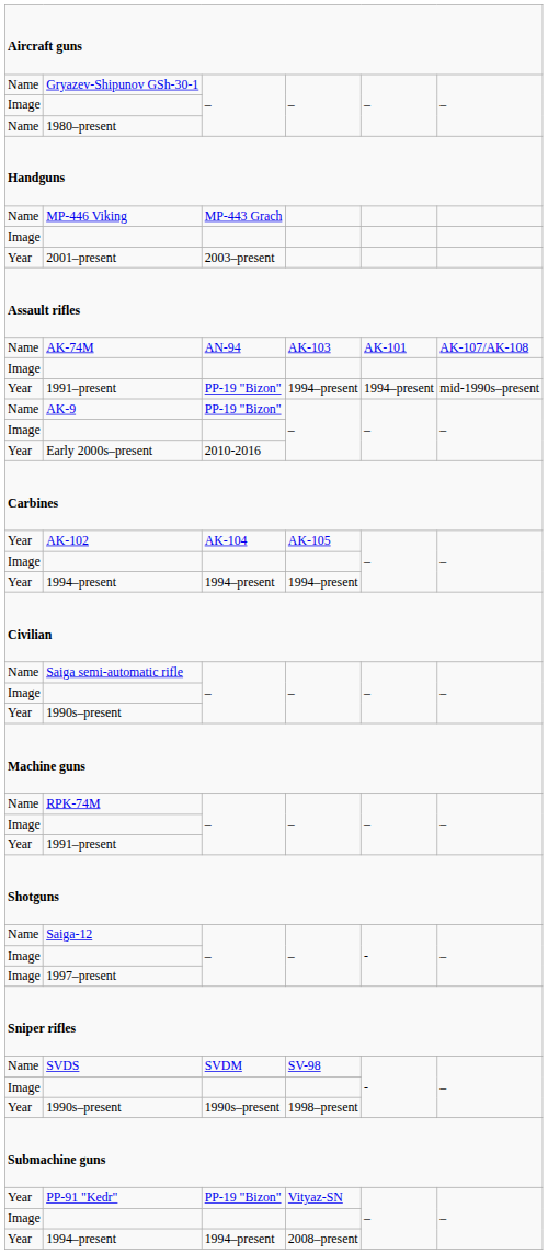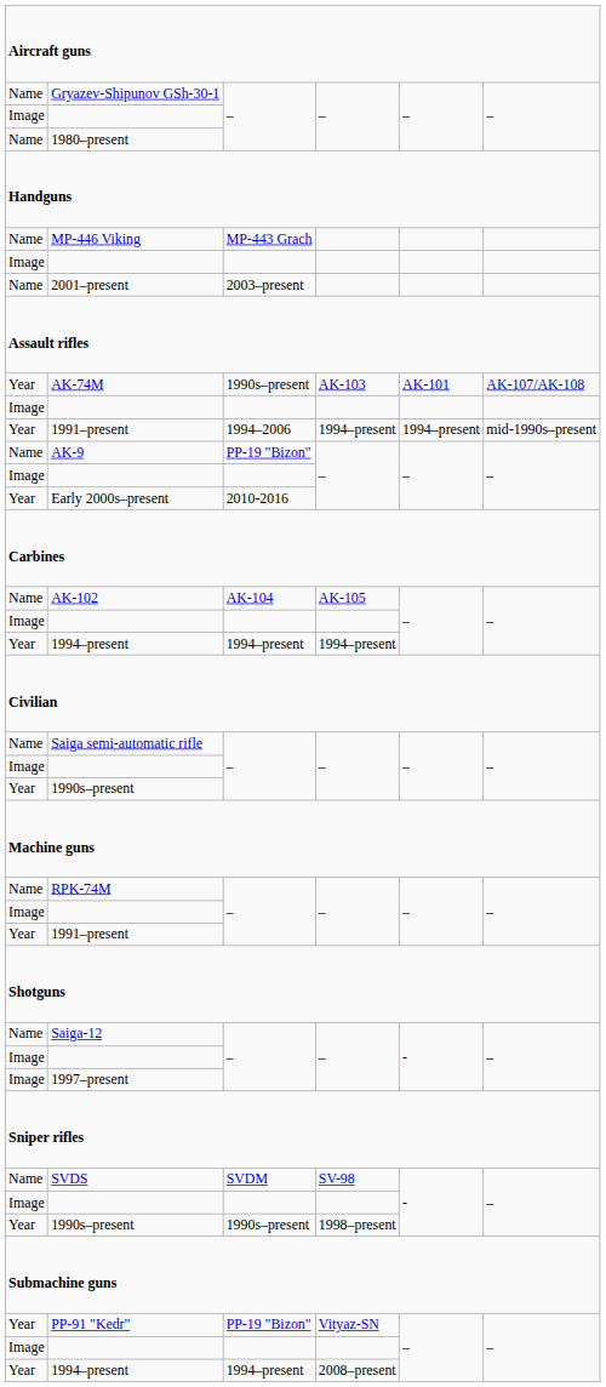2001–present | column 1: Year -> Name
AK-74M | column 1: Name -> Year
AK-74M | column 3: AN-94 -> 1990s–present
1991–present / 1994–present | column 3: PP-19 "Bizon" -> 1994–2006
AK-102 | column 1: Year -> Name
